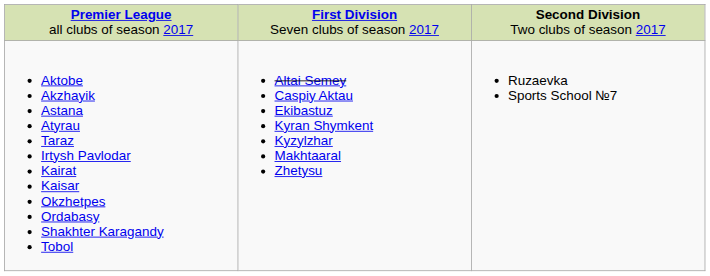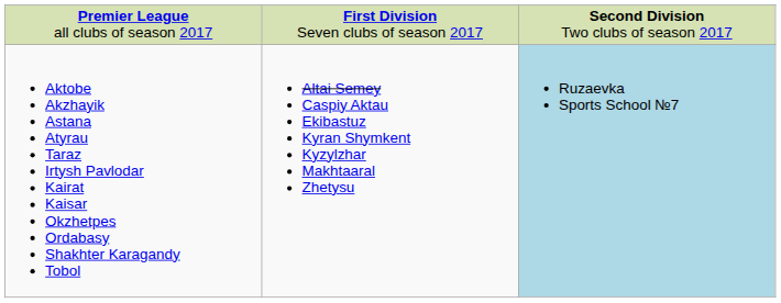row 2 | column 3: no background -> lightblue background
